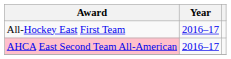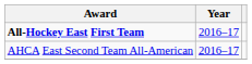row 2 | Award: normal -> bold
row 3 | Award: pink background -> no background
